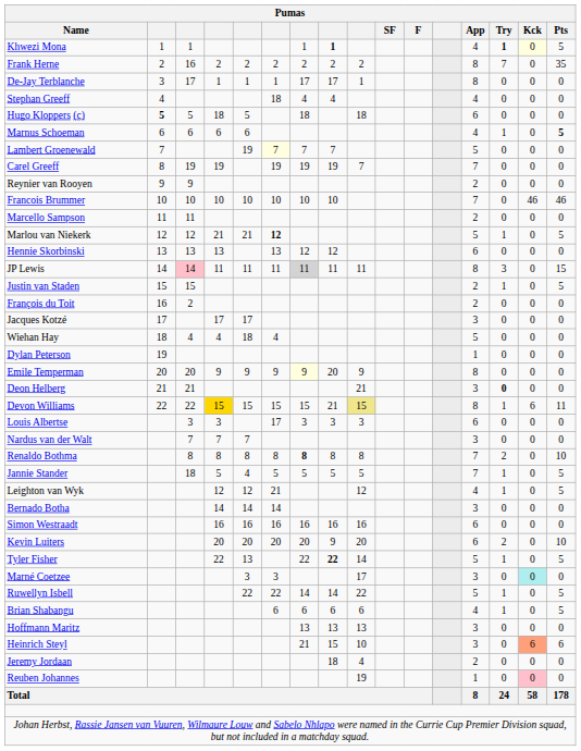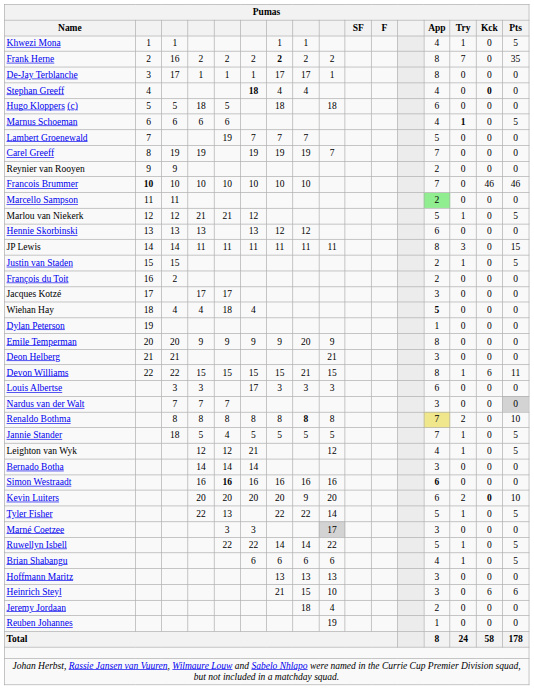Khwezi Mona | column 8: bold -> normal
Khwezi Mona | Try: bold -> normal
Khwezi Mona | Kck: lightyellow background -> no background
Frank Herne | column 7: normal -> bold
Stephan Greeff | column 6: normal -> bold
Stephan Greeff | Kck: normal -> bold
Hugo Kloppers (c) | column 2: bold -> normal
Marnus Schoeman | Try: normal -> bold
Marnus Schoeman | Pts: bold -> normal
Lambert Groenewald | column 6: lightyellow background -> no background
Francois Brummer | column 2: normal -> bold
Marcello Sampson | App: no background -> lightgreen background
Marlou van Niekerk | column 6: bold -> normal
JP Lewis | column 3: pink background -> no background
JP Lewis | column 7: lightgrey background -> no background
Wiehan Hay | App: normal -> bold
Emile Temperman | column 7: lightyellow background -> no background
Deon Helberg | Try: bold -> normal
Devon Williams | column 4: gold background -> no background
Devon Williams | column 9: khaki background -> no background
Nardus van der Walt | Pts: no background -> lightgrey background
Renaldo Bothma | column 7: bold -> normal
Renaldo Bothma | column 8: normal -> bold
Renaldo Bothma | App: no background -> khaki background
Simon Westraadt | column 5: normal -> bold
Simon Westraadt | App: normal -> bold
Kevin Luiters | Kck: normal -> bold
Tyler Fisher | column 8: bold -> normal
Marné Coetzee | column 9: no background -> lightgrey background
Marné Coetzee | Kck: paleturquoise background -> no background
Heinrich Steyl | Kck: lightsalmon background -> no background
Reuben Johannes | Kck: pink background -> no background
